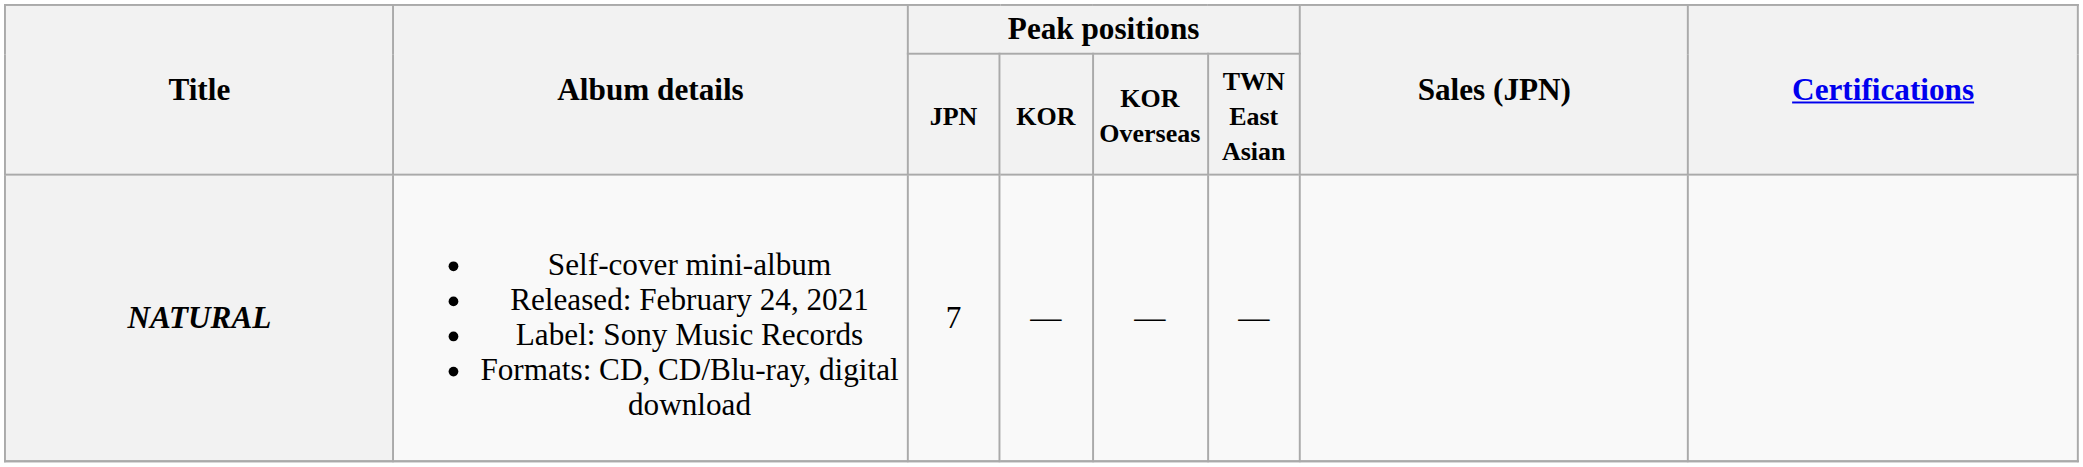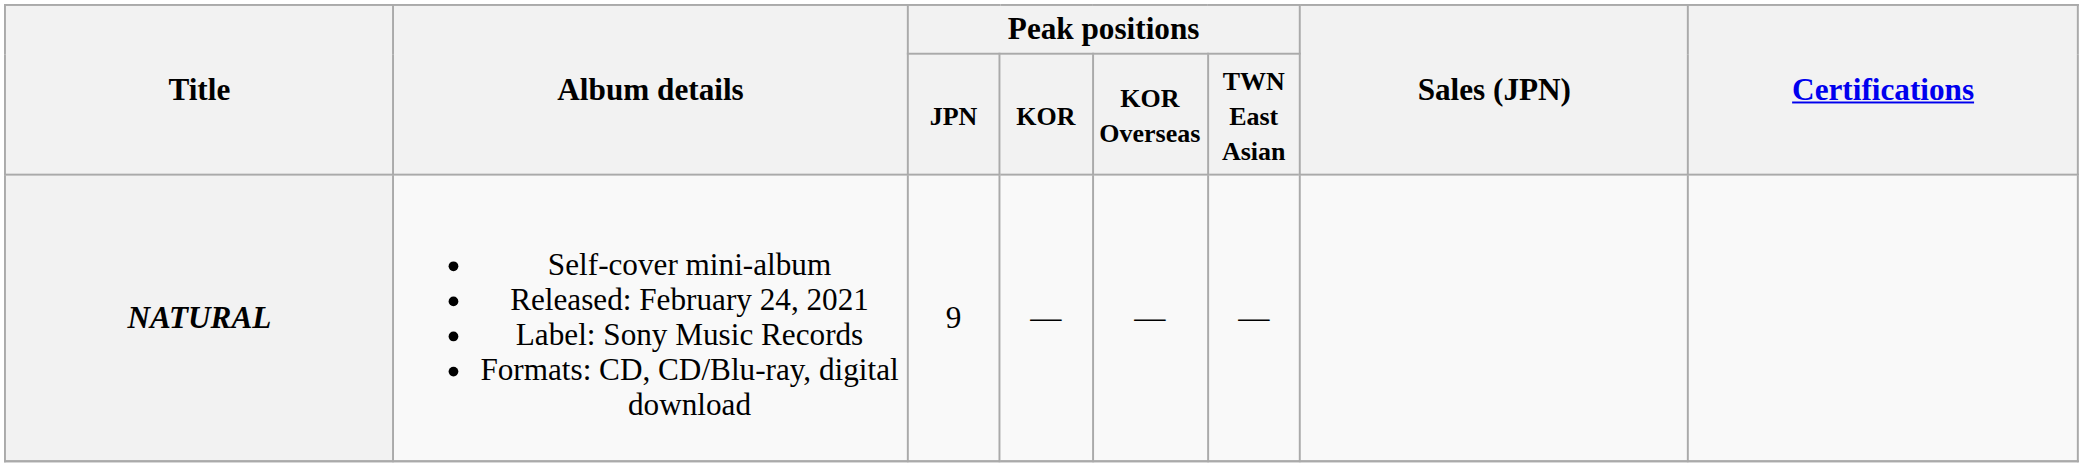NATURAL | Peak positions / JPN: 7 -> 9
